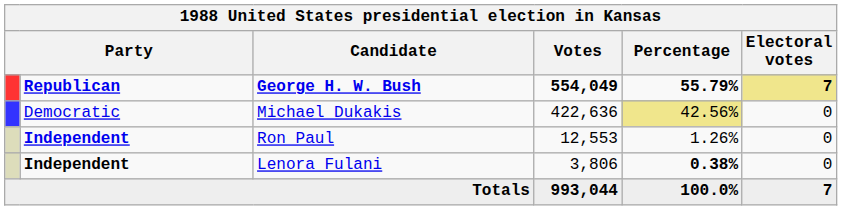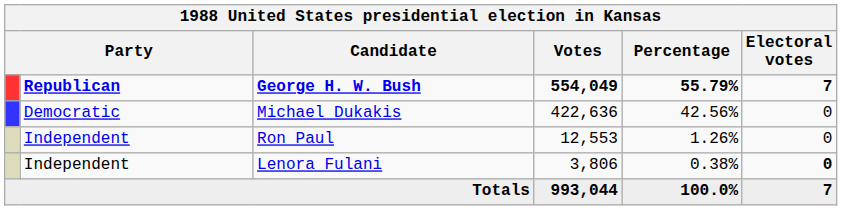George H. W. Bush | Electoral votes: khaki background -> no background
Michael Dukakis | Percentage: khaki background -> no background
Ron Paul | column 2: bold -> normal
Lenora Fulani | column 2: bold -> normal
Lenora Fulani | Percentage: bold -> normal
Lenora Fulani | Electoral votes: normal -> bold
